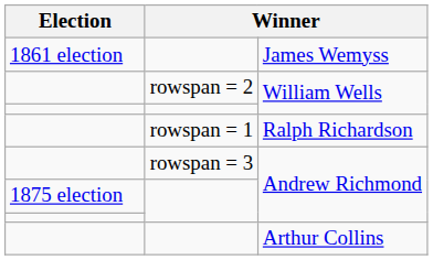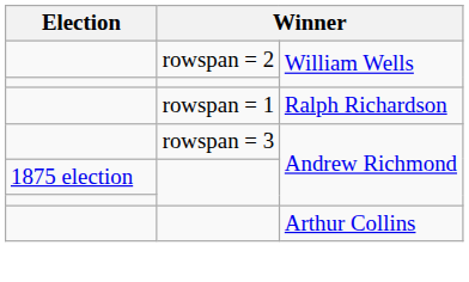- row: 1861 election | James Wemyss
